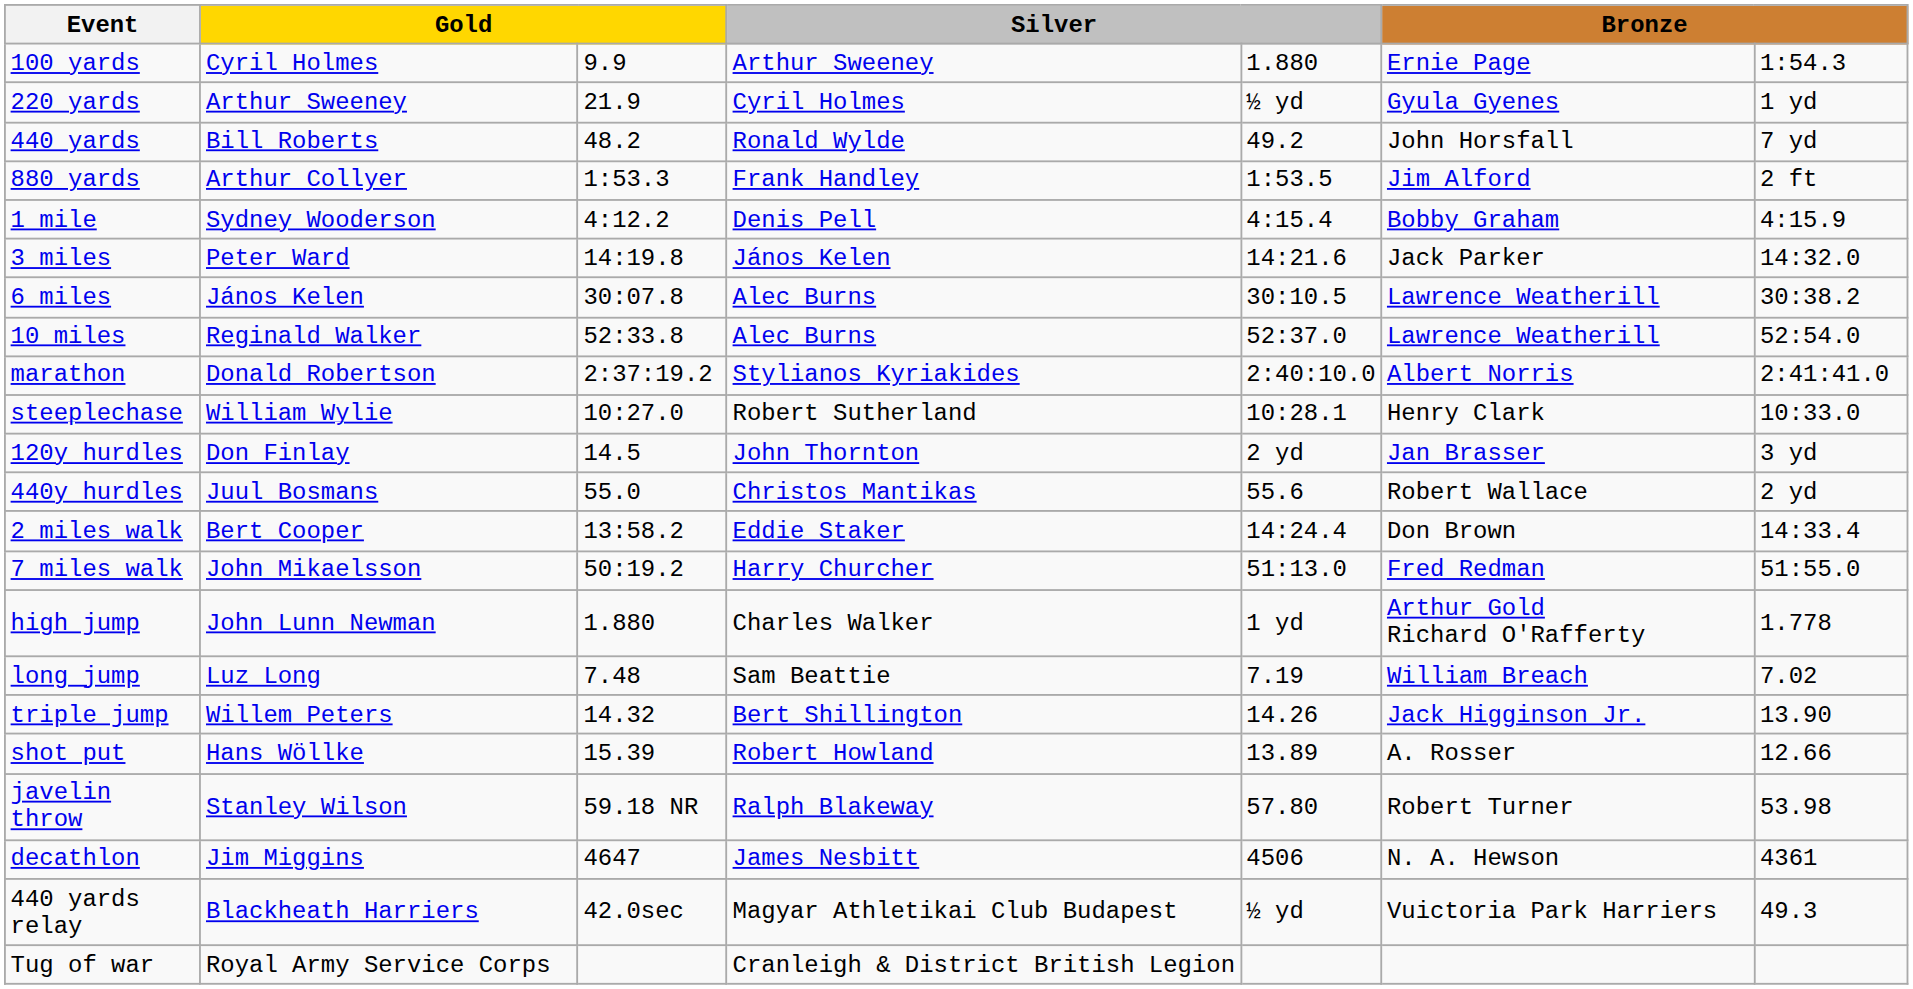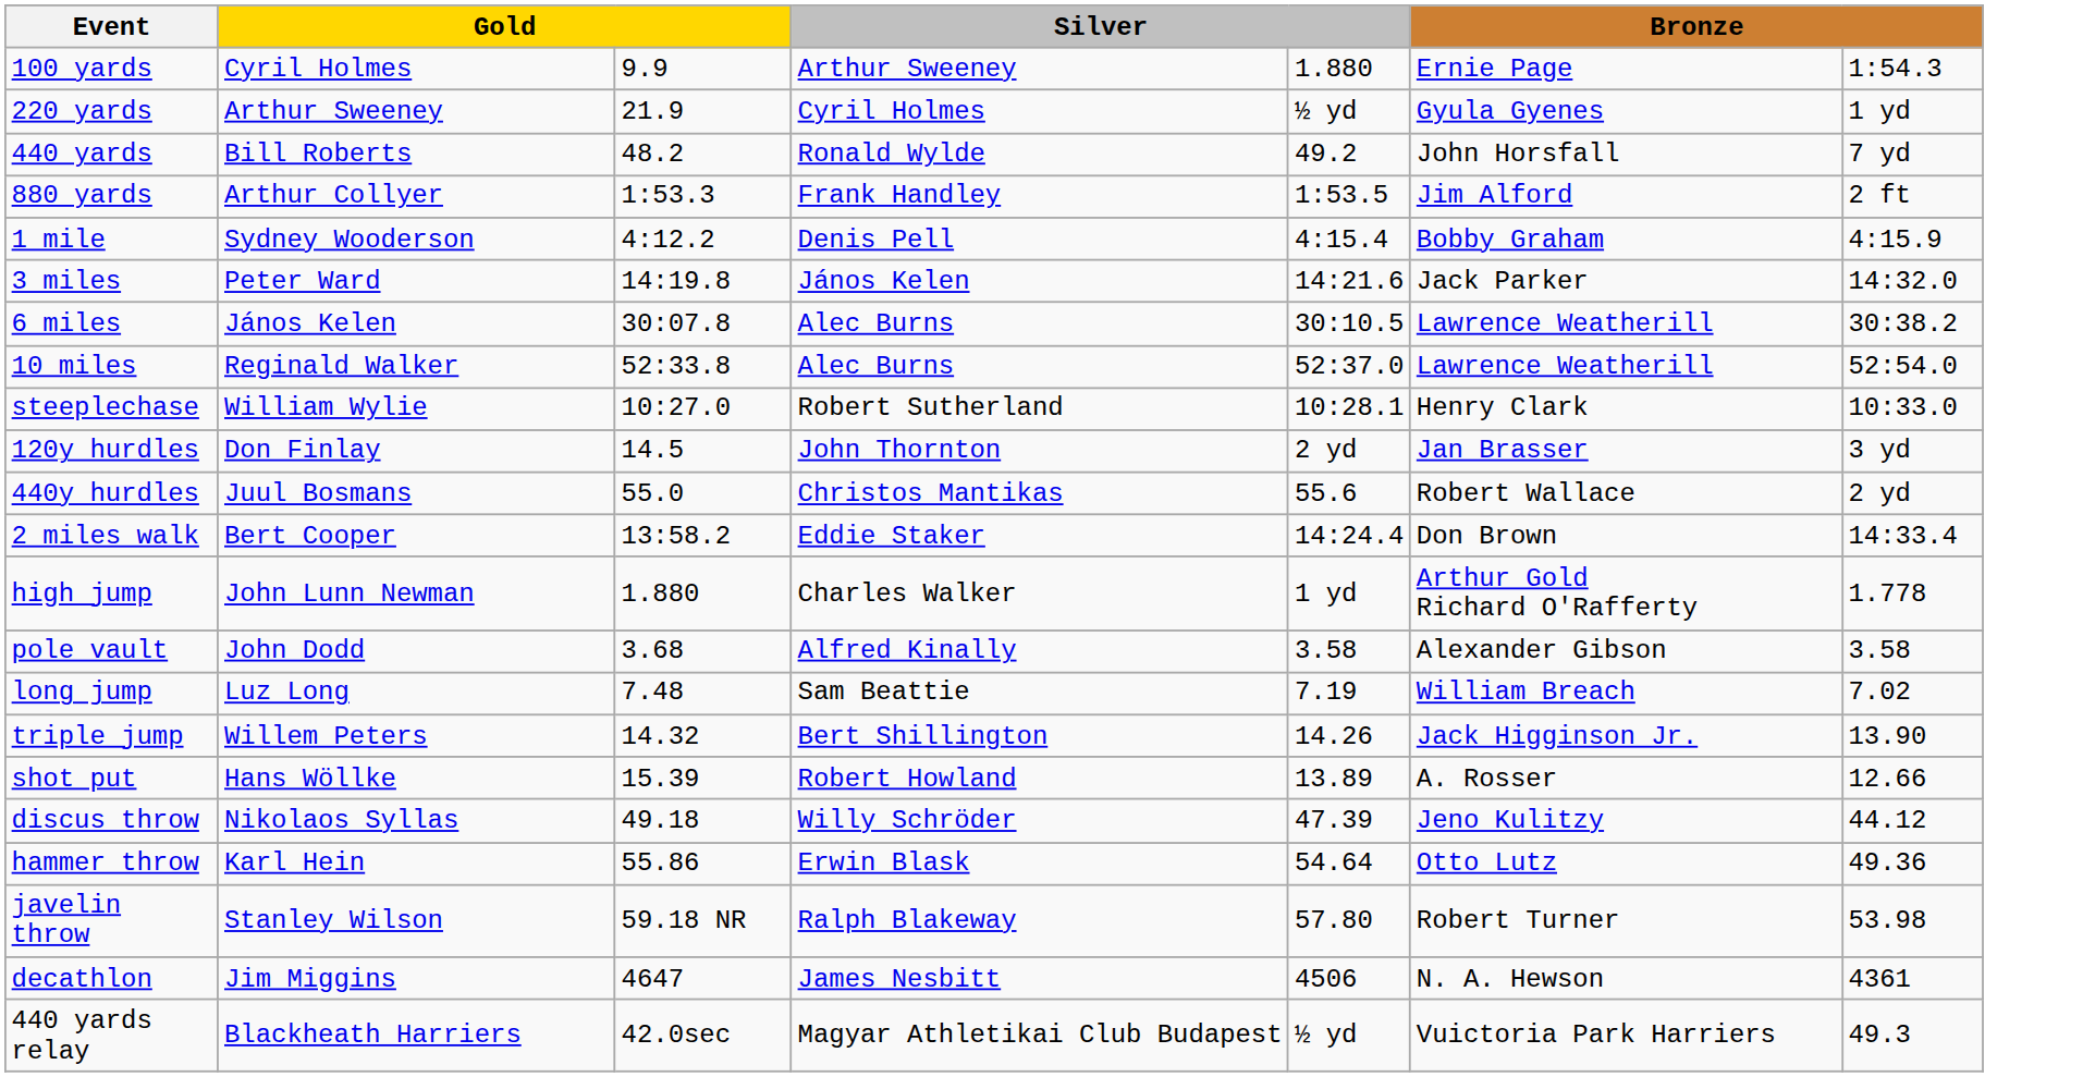- row: marathon | Donald Robertson | 2:37:19.2 | Stylianos Kyriakides | 2:40:10.0 | Albert Norris | 2:41:41.0
- row: 7 miles walk | John Mikaelsson | 50:19.2 | Harry Churcher | 51:13.0 | Fred Redman | 51:55.0
+ row: pole vault | John Dodd | 3.68 | Alfred Kinally | 3.58 | Alexander Gibson | 3.58
+ row: discus throw | Nikolaos Syllas | 49.18 | Willy Schröder | 47.39 | Jeno Kulitzy | 44.12
+ row: hammer throw | Karl Hein | 55.86 | Erwin Blask | 54.64 | Otto Lutz | 49.36
- row: Tug of war | Royal Army Service Corps | Cranleigh & District British Legion
